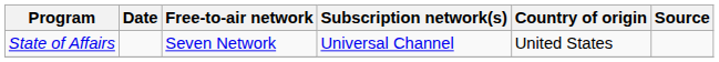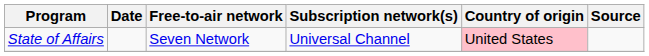State of Affairs | Country of origin: no background -> pink background
